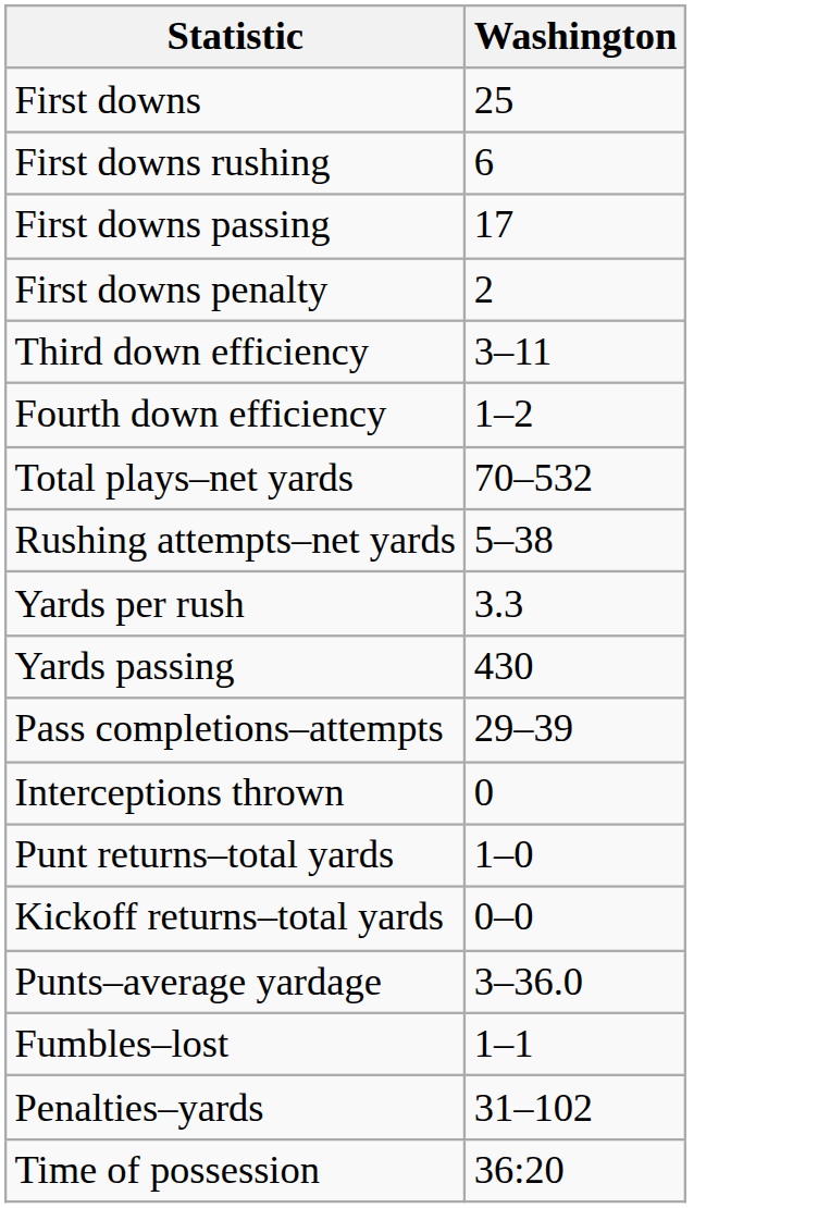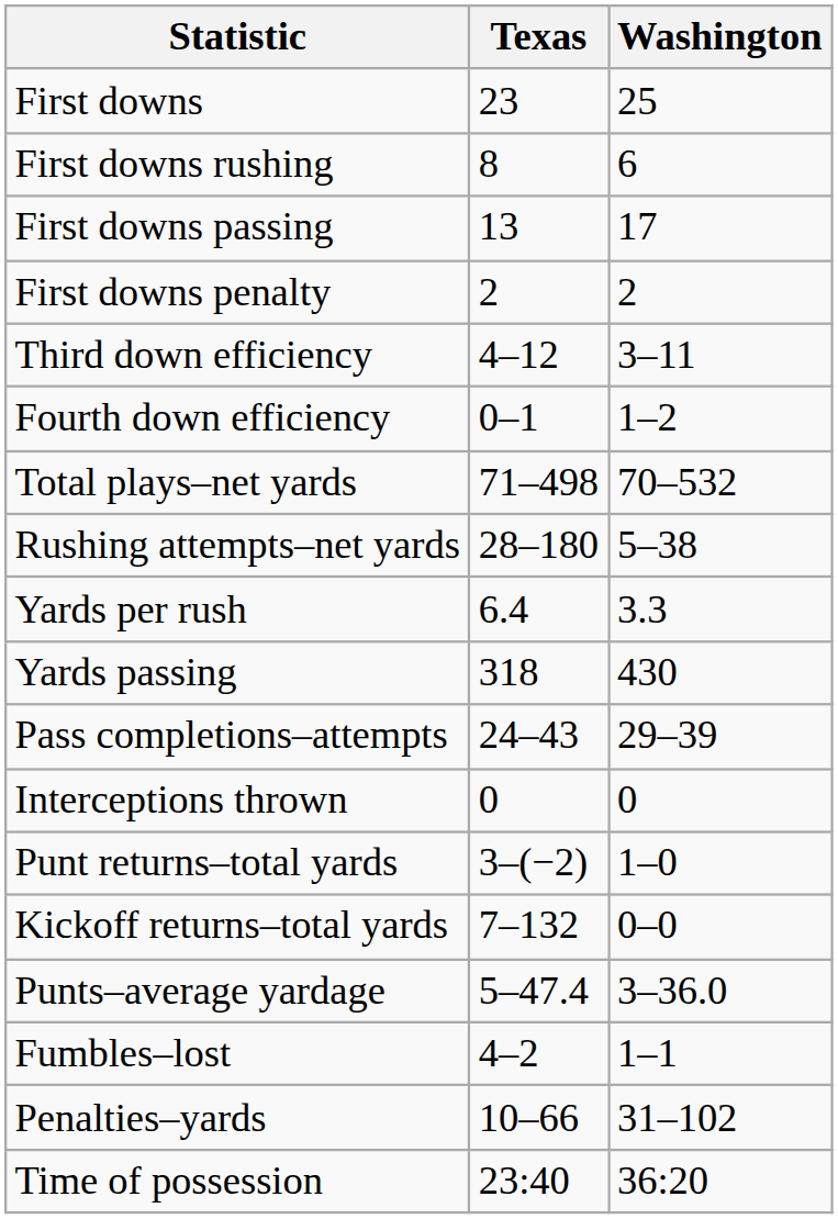+ column: Texas | 23 | 8 | 13 | 2 | 4–12 | 0–1 | 71–498 | 28–180 | 6.4 | 318 | 24–43 | 0 | 3–(−2) | 7–132 | 5–47.4 | 4–2 | 10–66 | 23:40
